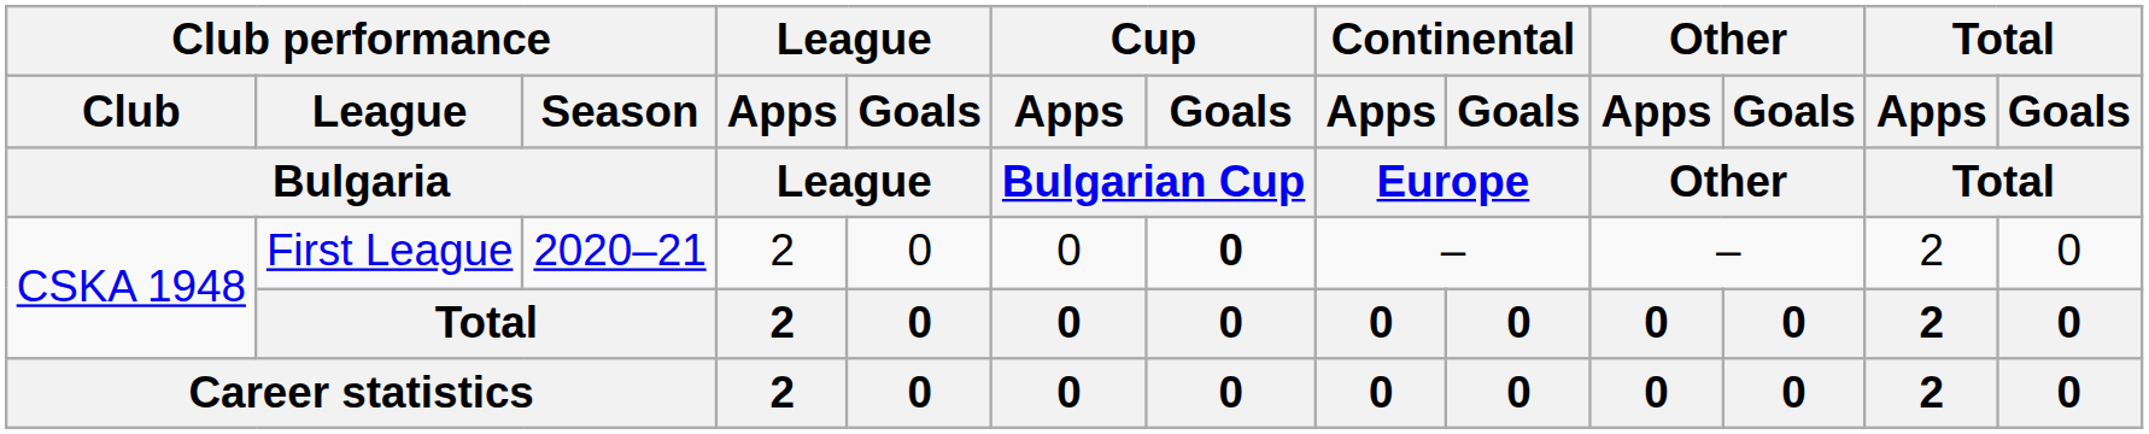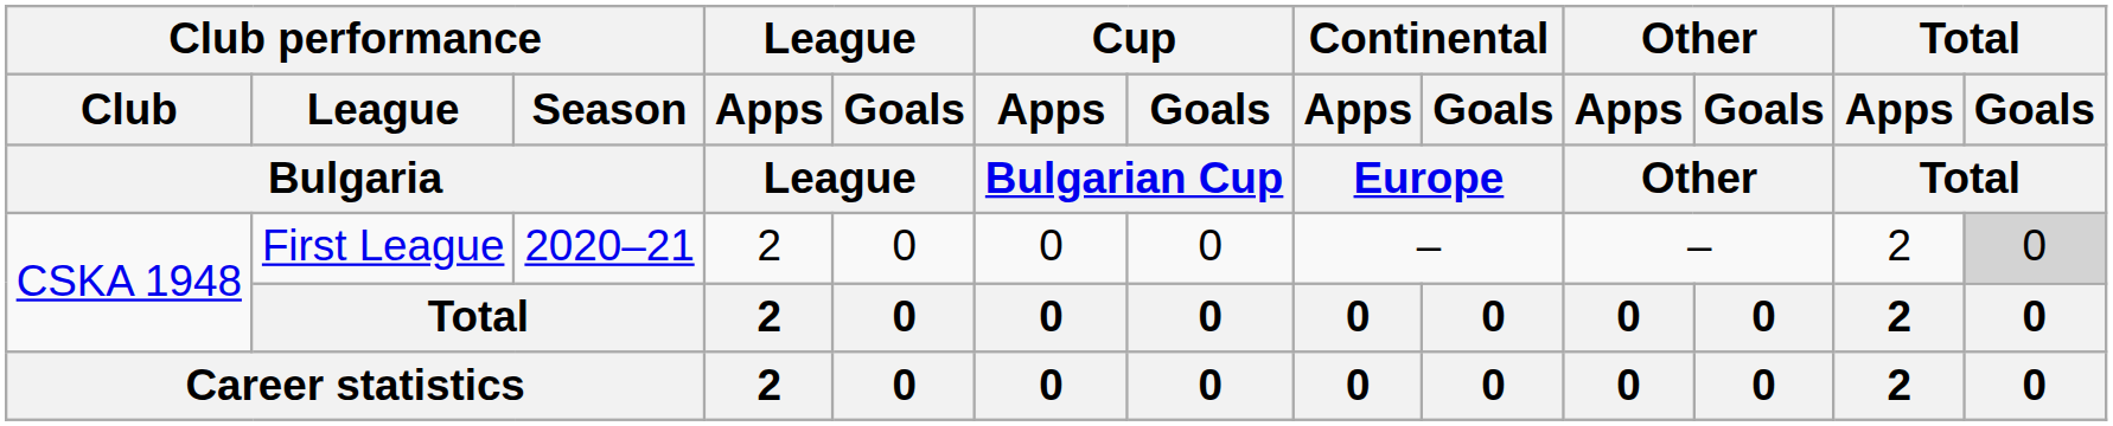CSKA 1948 / First League | Cup / Goals / Bulgarian Cup: bold -> normal
CSKA 1948 / First League | Total / Goals / Total: no background -> lightgrey background
